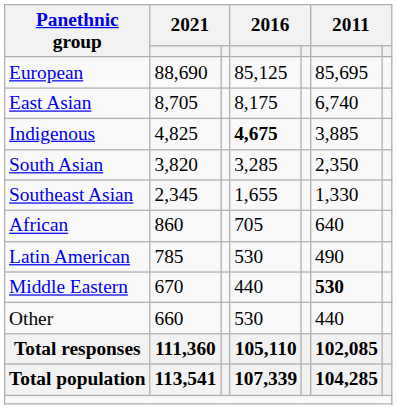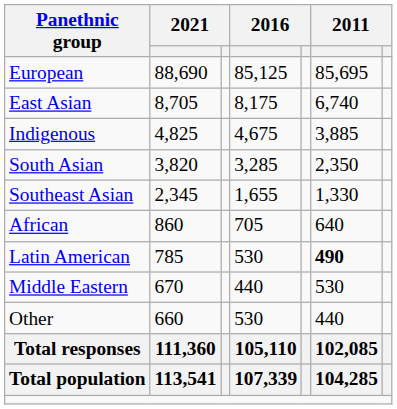Indigenous | column 4: bold -> normal
Latin American | column 6: normal -> bold
Middle Eastern | column 6: bold -> normal
